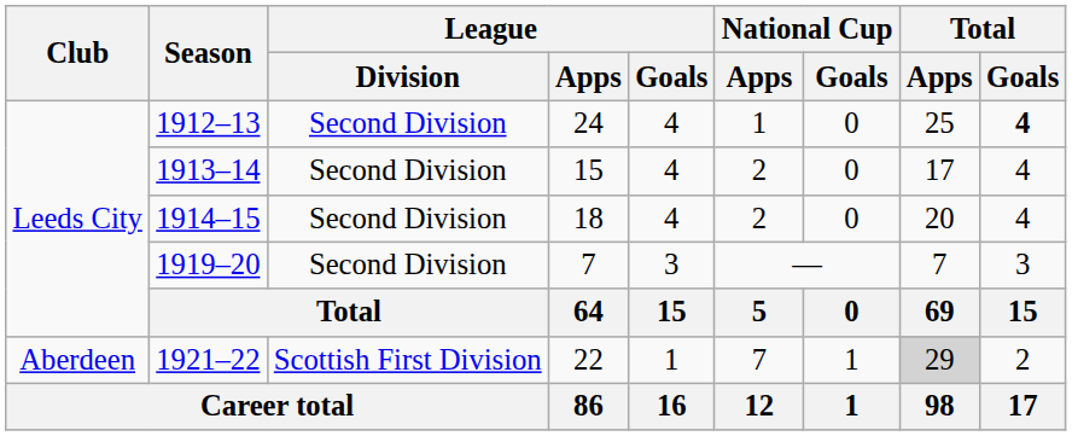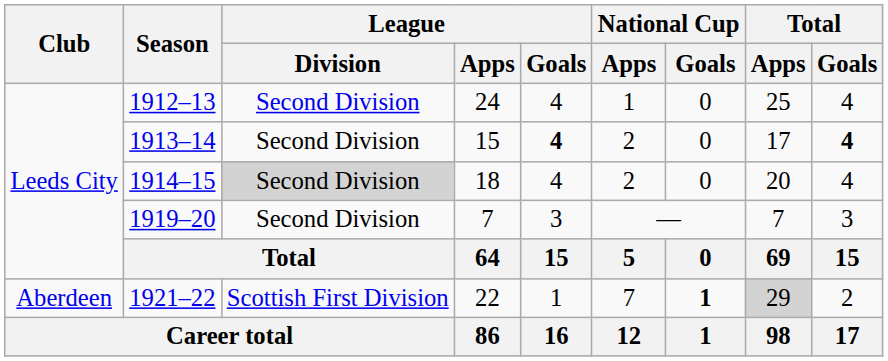1912–13 | Total / Goals: bold -> normal
1913–14 | League / Goals: normal -> bold
1913–14 | Total / Goals: normal -> bold
1914–15 | League / Division: no background -> lightgrey background
1921–22 | National Cup / Goals: normal -> bold
